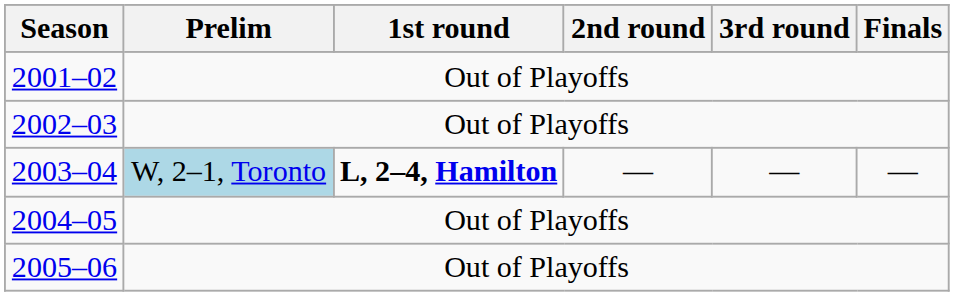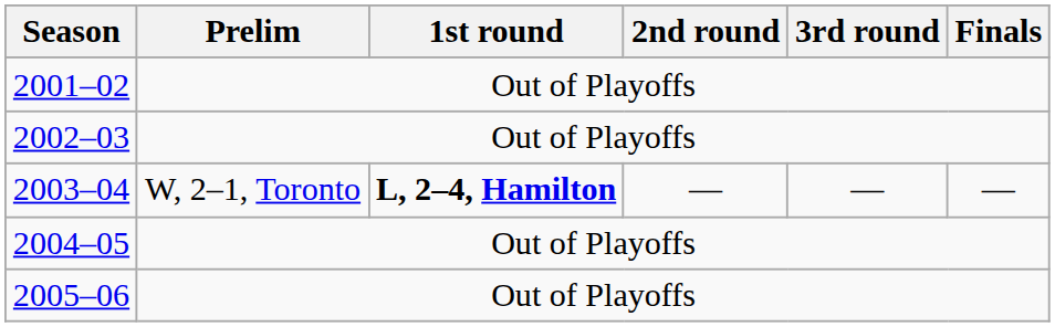2003–04 | Prelim: lightblue background -> no background
